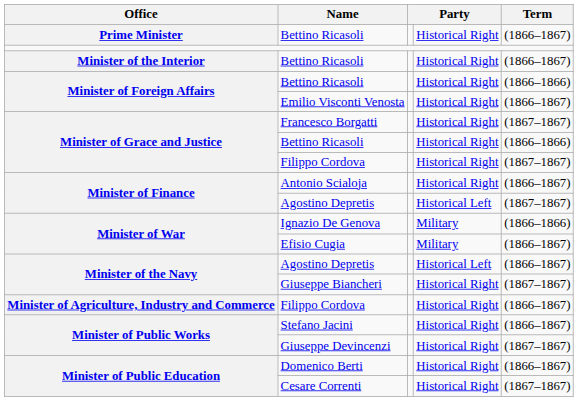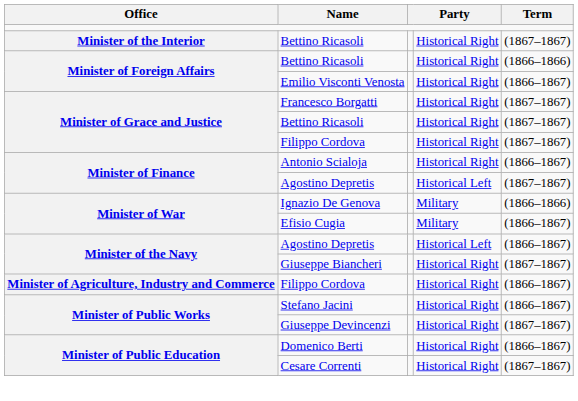- row: Prime Minister | Bettino Ricasoli | Historical Right | (1866–1867)
Minister of the Interior / Bettino Ricasoli | Term: (1866–1867) -> (1867–1867)
Minister of Grace and Justice / Bettino Ricasoli | Term: (1866–1866) -> (1867–1867)
